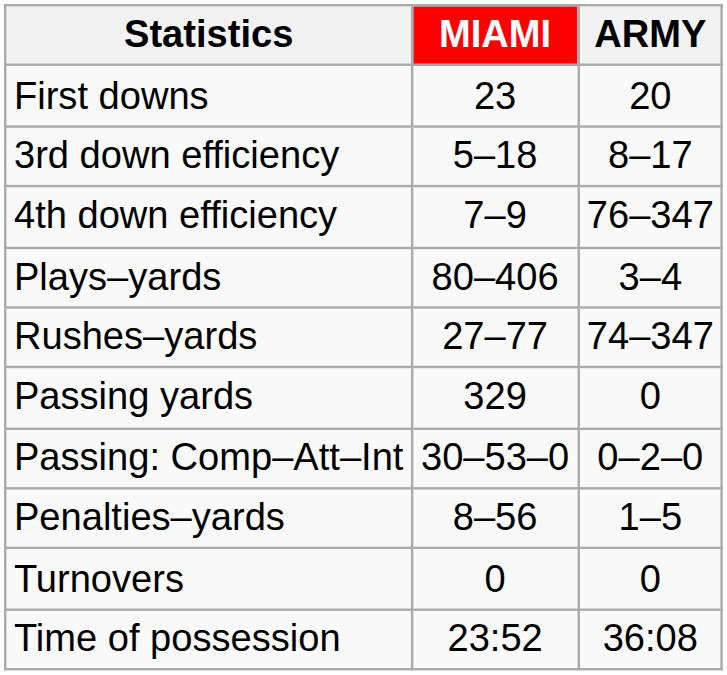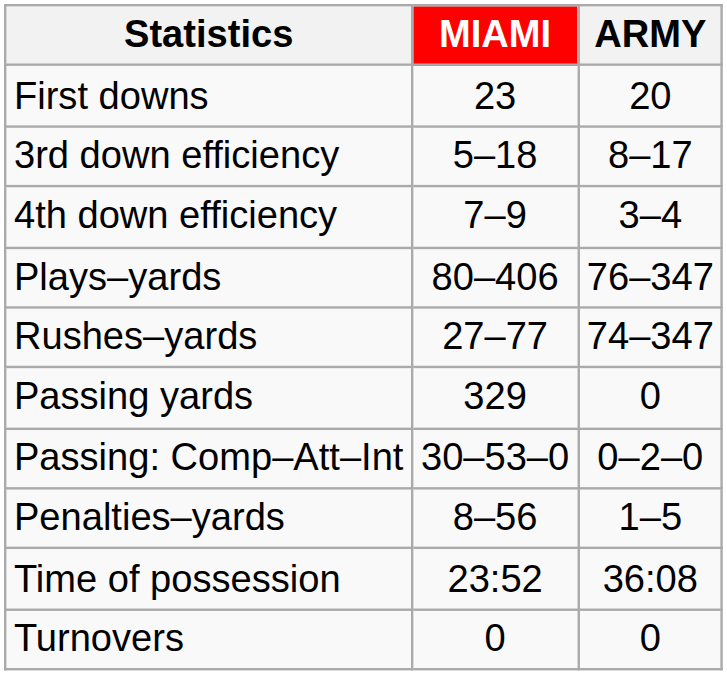4th down efficiency | ARMY: 76–347 -> 3–4
Plays–yards | ARMY: 3–4 -> 76–347
rows swapped: Turnovers <-> Time of possession
